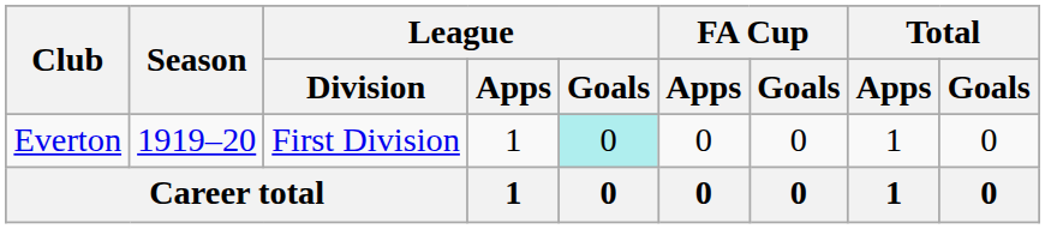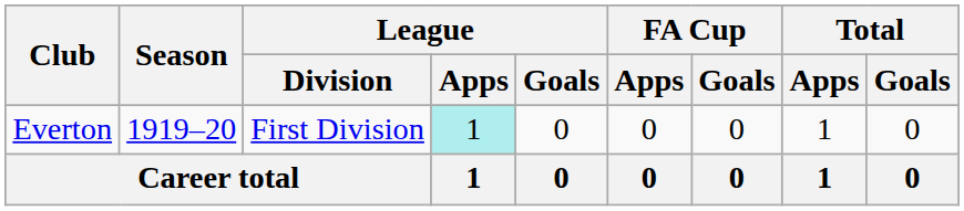Everton | League / Apps: no background -> paleturquoise background
Everton | League / Goals: paleturquoise background -> no background
